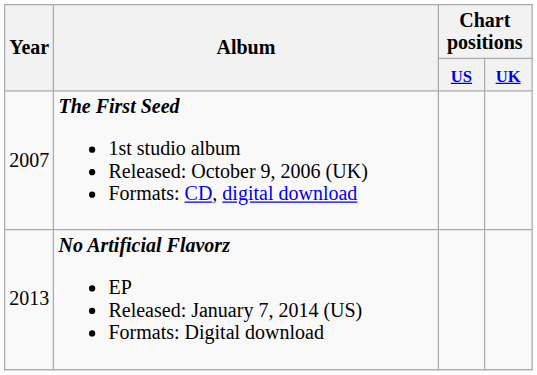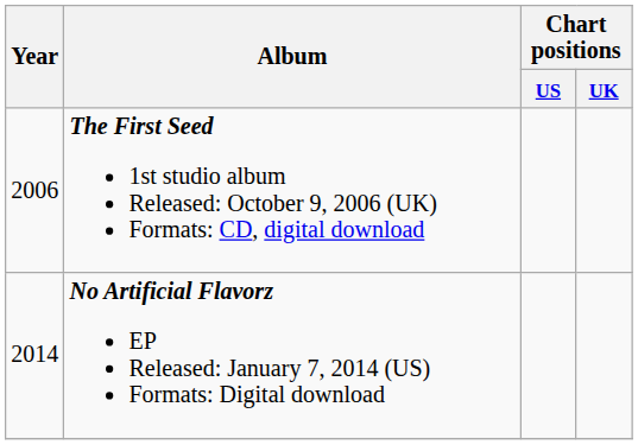row 3 | Year: 2007 -> 2006
row 4 | Year: 2013 -> 2014
